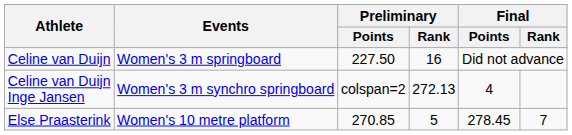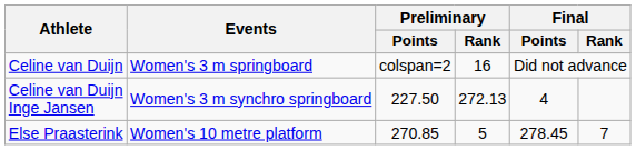Celine van Duijn | Preliminary / Points: 227.50 -> colspan=2
Celine van Duijn Inge Jansen | Preliminary / Points: colspan=2 -> 227.50
